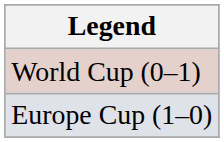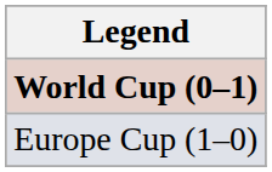row 2 | column 1: normal -> bold
